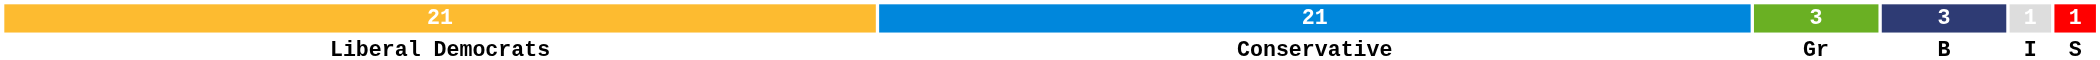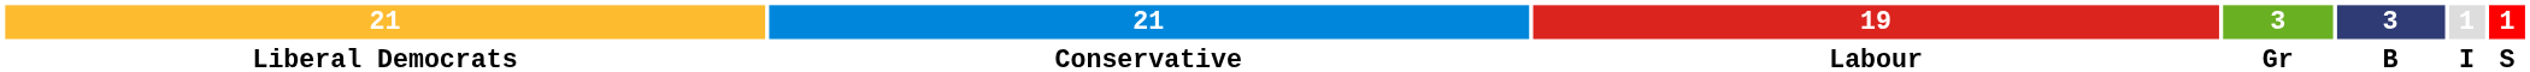+ column: 19 | Labour
